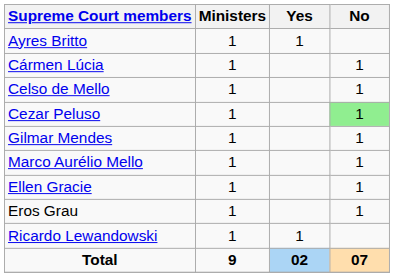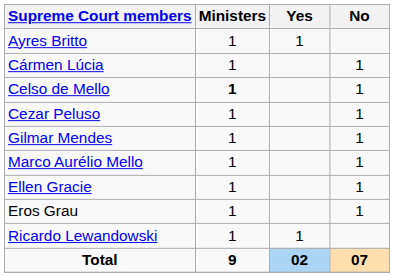Celso de Mello | Ministers: normal -> bold
Cezar Peluso | No: lightgreen background -> no background
